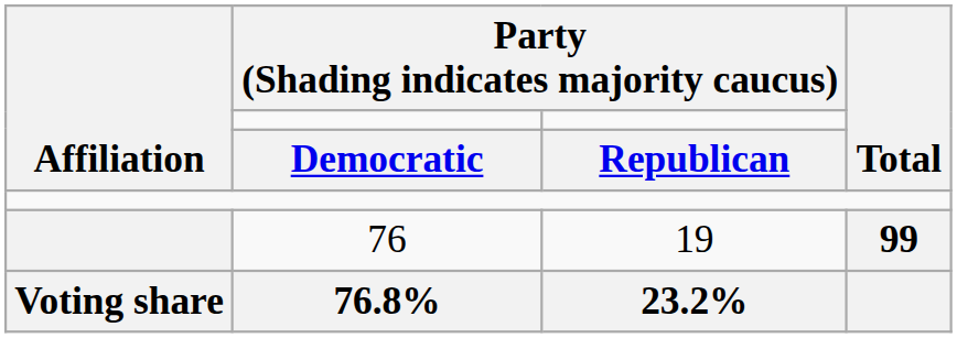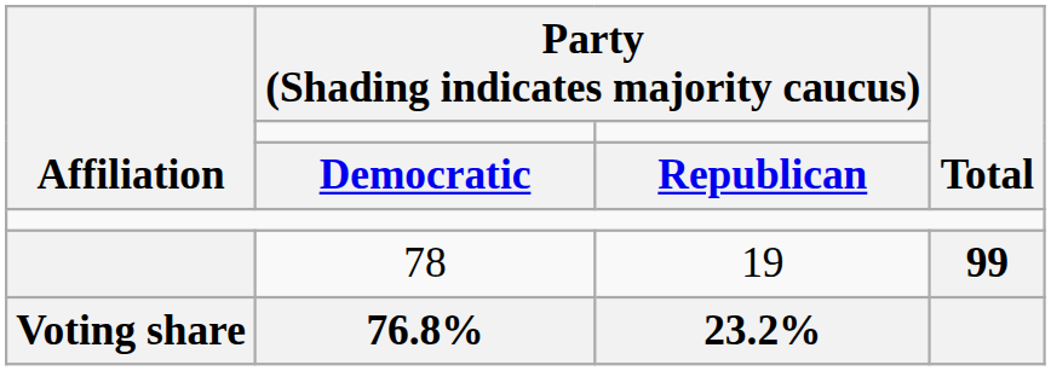99 | column 2: 76 -> 78
